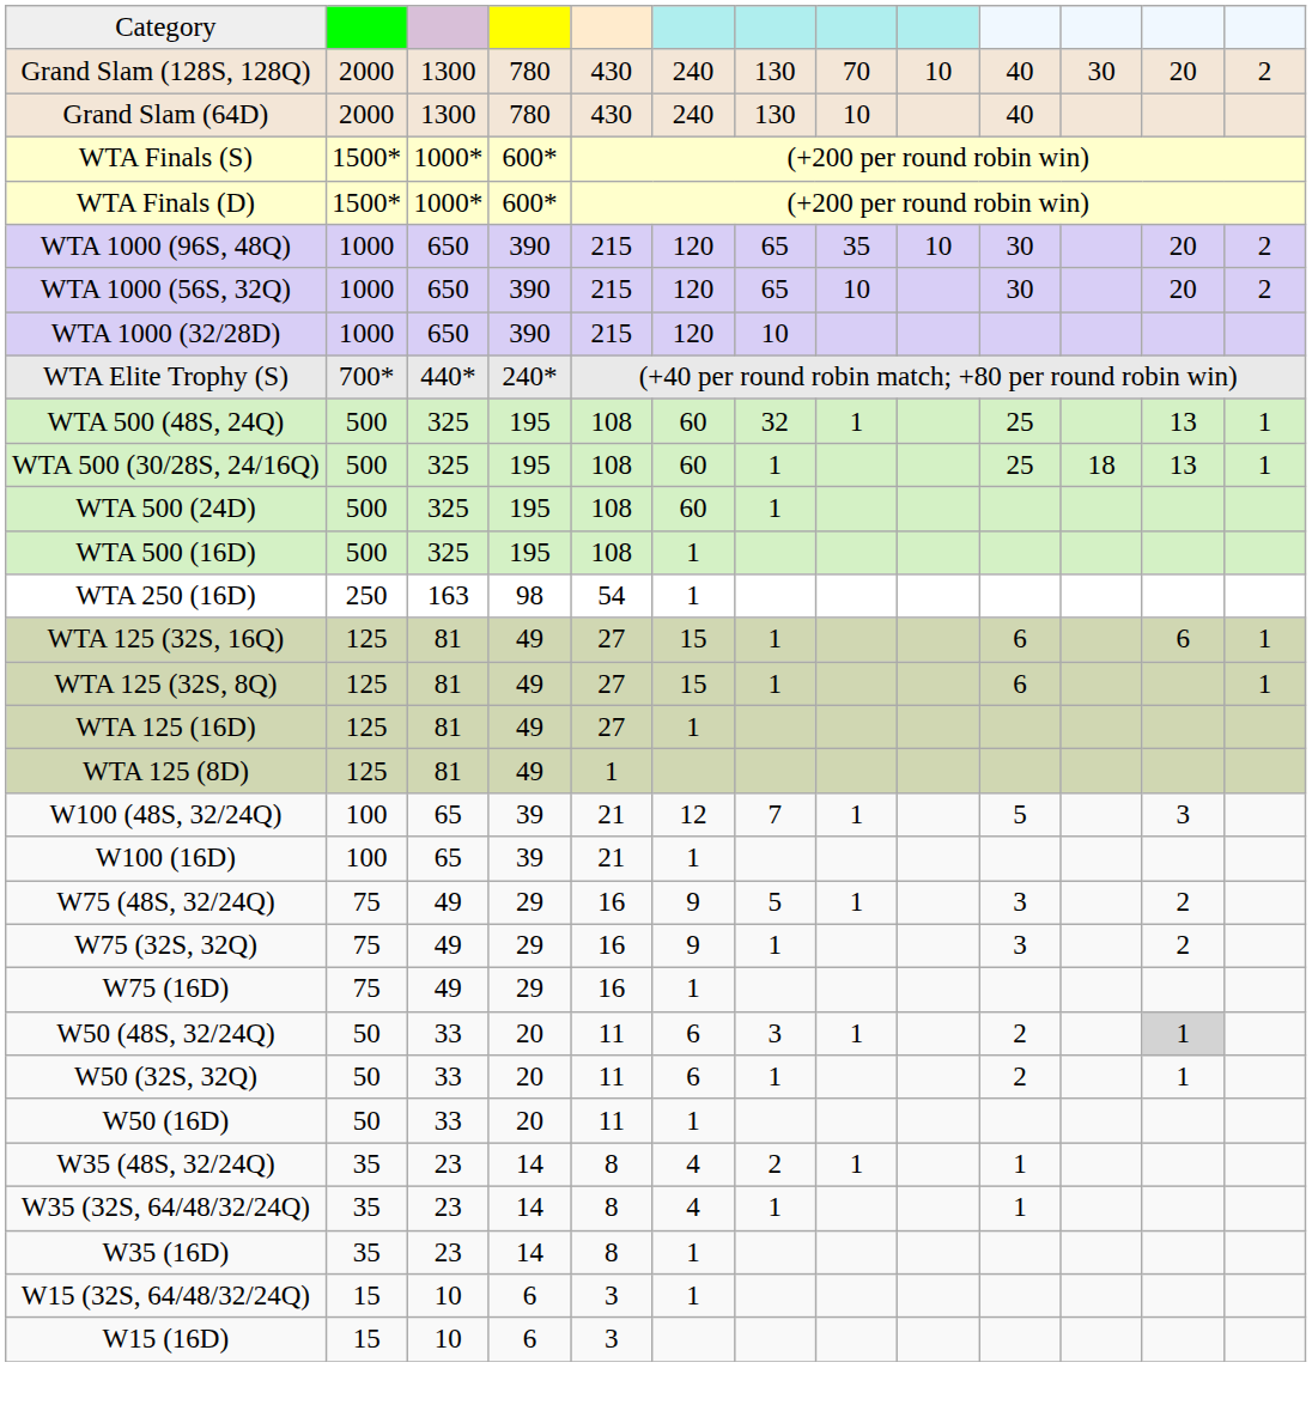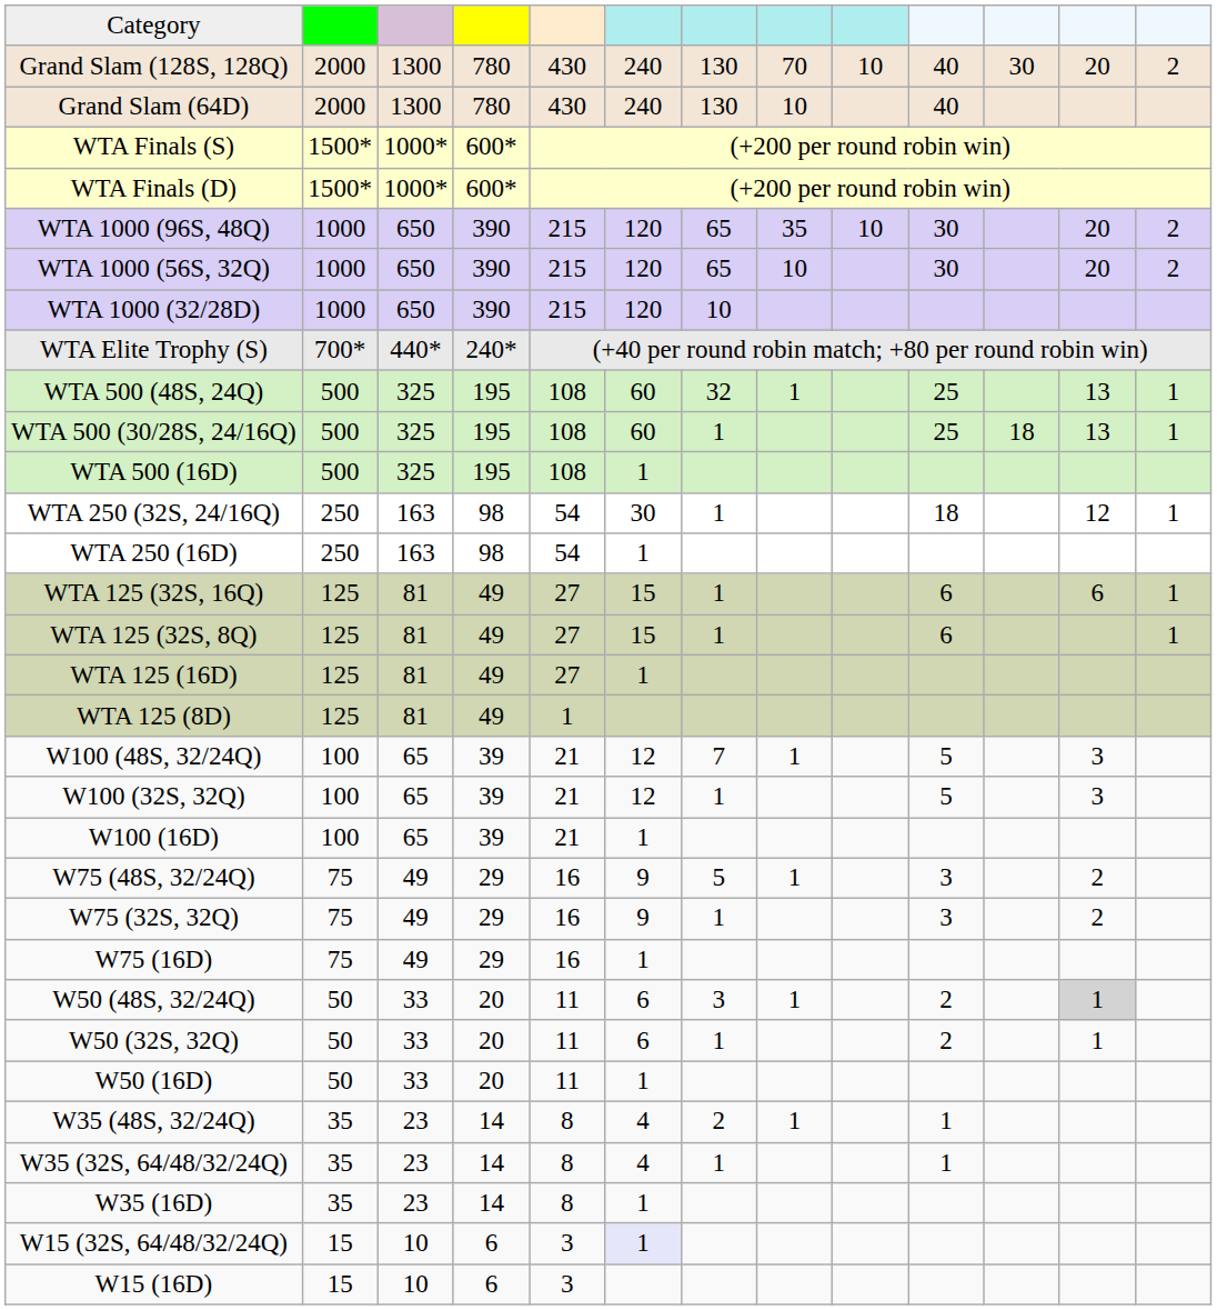- row: WTA 500 (24D) | 500 | 325 | 195 | 108 | 60 | 1
+ row: WTA 250 (32S, 24/16Q) | 250 | 163 | 98 | 54 | 30 | 1 | 18 | 12 | 1
+ row: W100 (32S, 32Q) | 100 | 65 | 39 | 21 | 12 | 1 | 5 | 3
W15 (32S, 64/48/32/24Q) | column 6: no background -> lavender background
